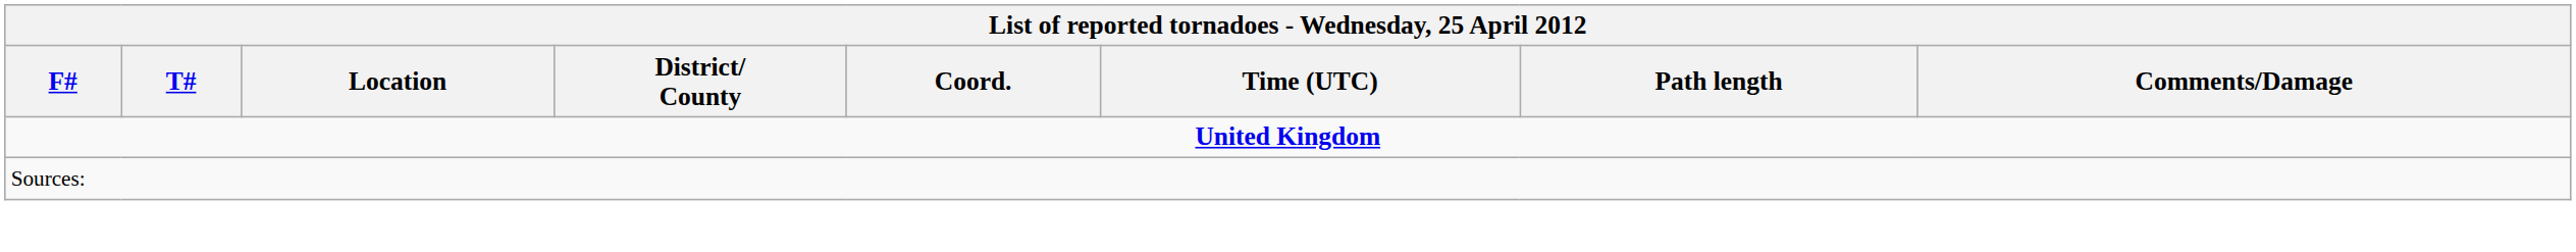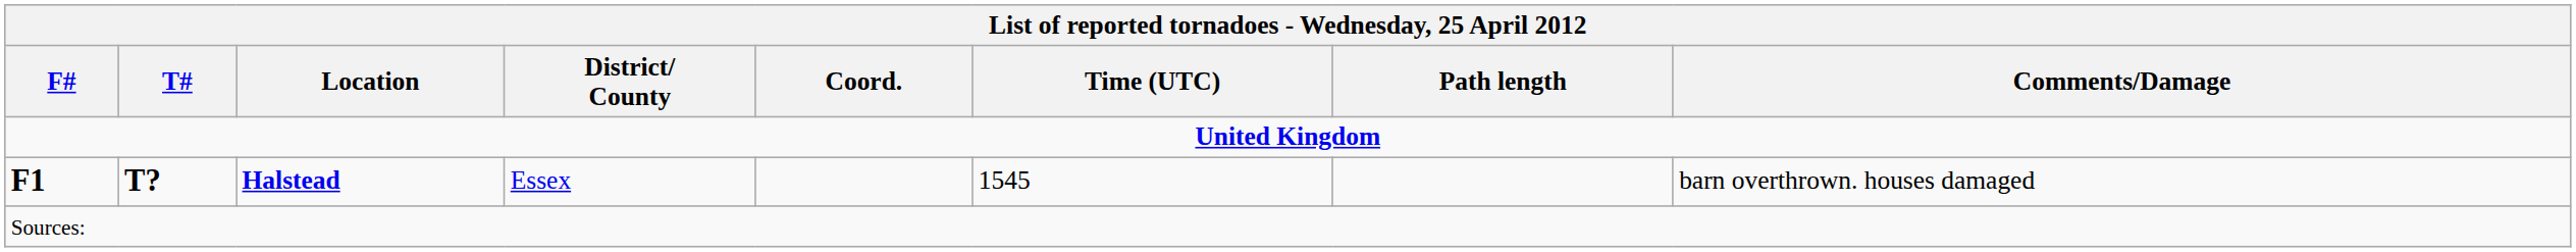+ row: F1 | T? | Halstead | Essex | 1545 | barn overthrown. houses damaged
